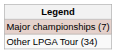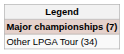row 2 | column 1: normal -> bold
